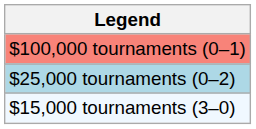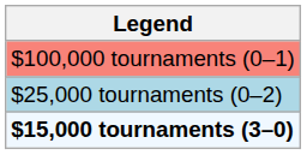row 4 | column 1: normal -> bold
